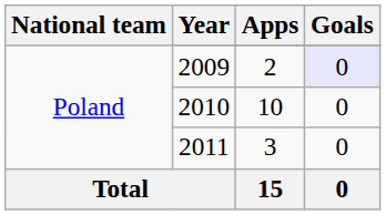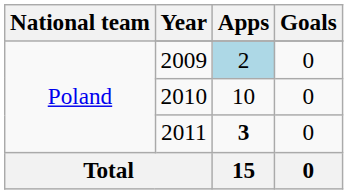2009 | Apps: no background -> lightblue background
2009 | Goals: lavender background -> no background
2011 | Apps: normal -> bold
